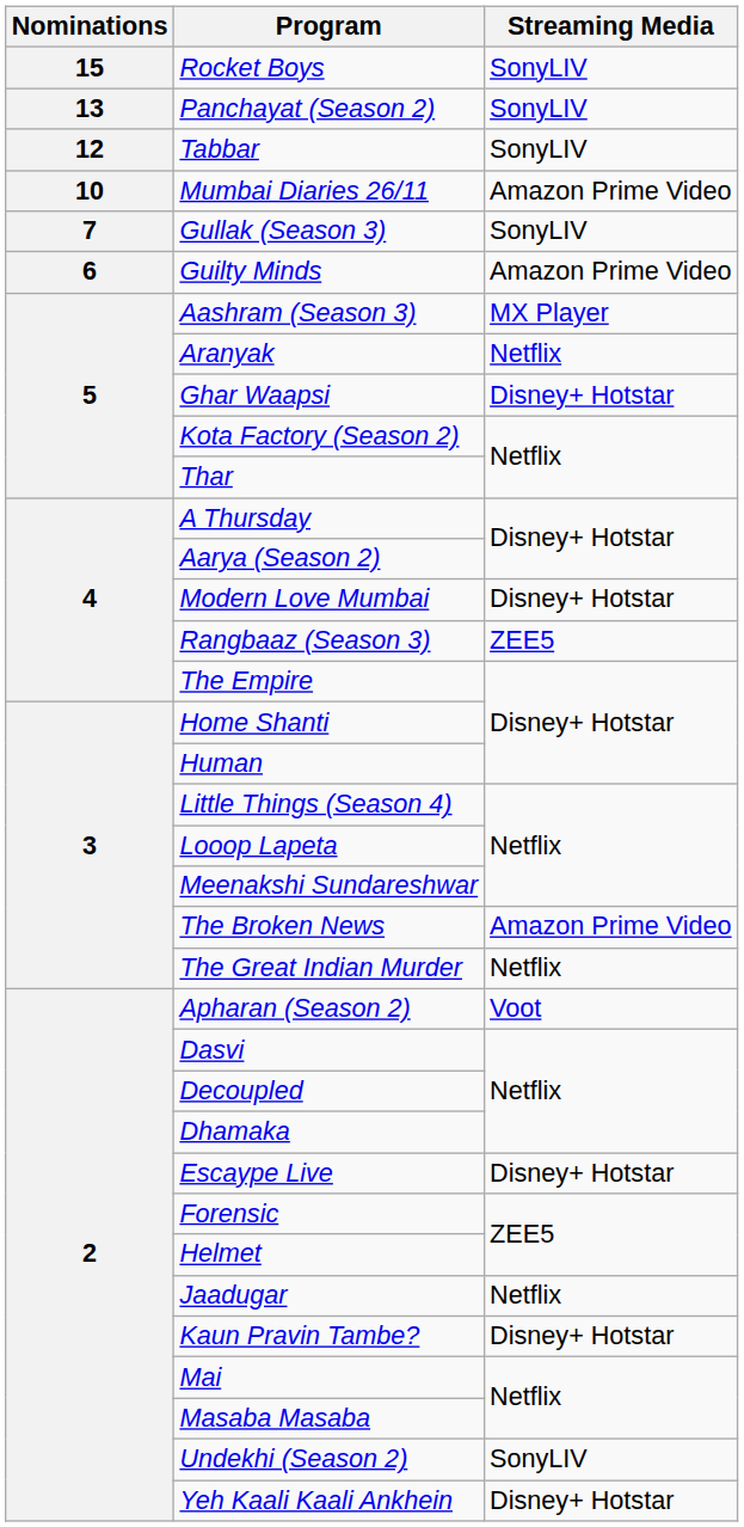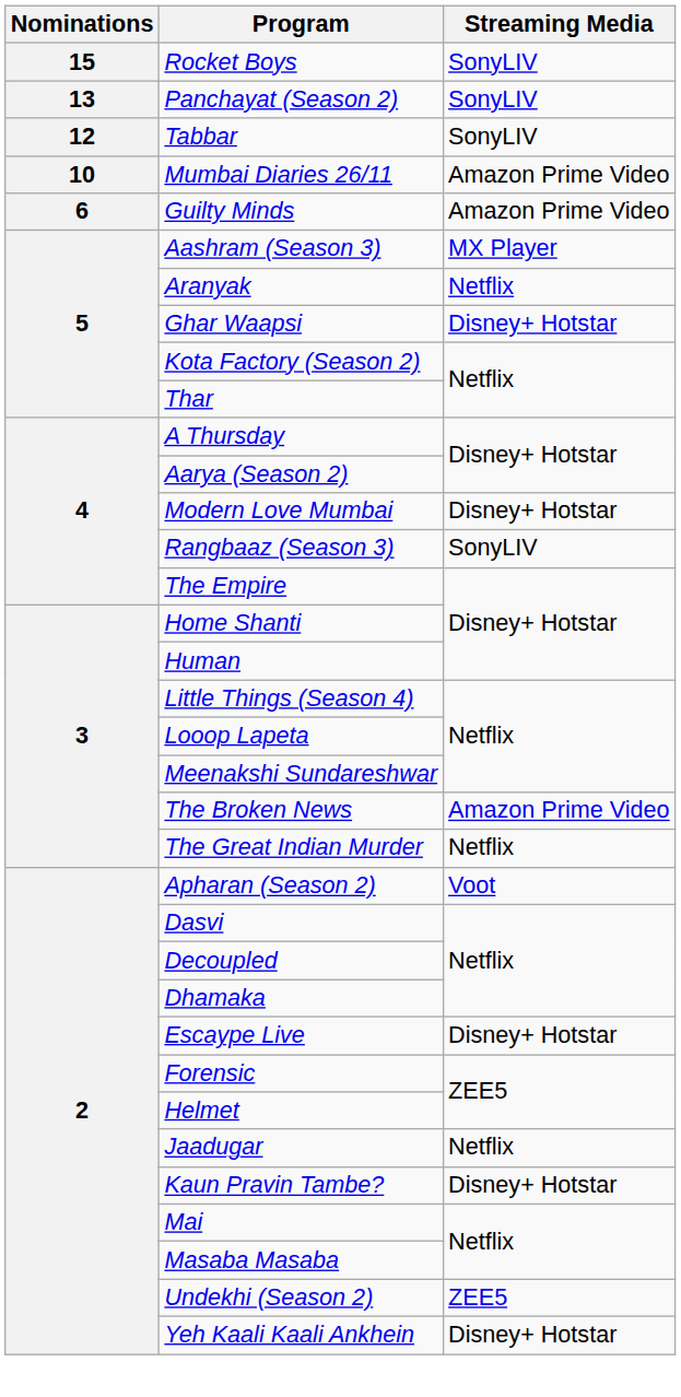- row: 7 | Gullak (Season 3) | SonyLIV
Rangbaaz (Season 3) | Streaming Media: ZEE5 -> SonyLIV
Undekhi (Season 2) | Streaming Media: SonyLIV -> ZEE5
